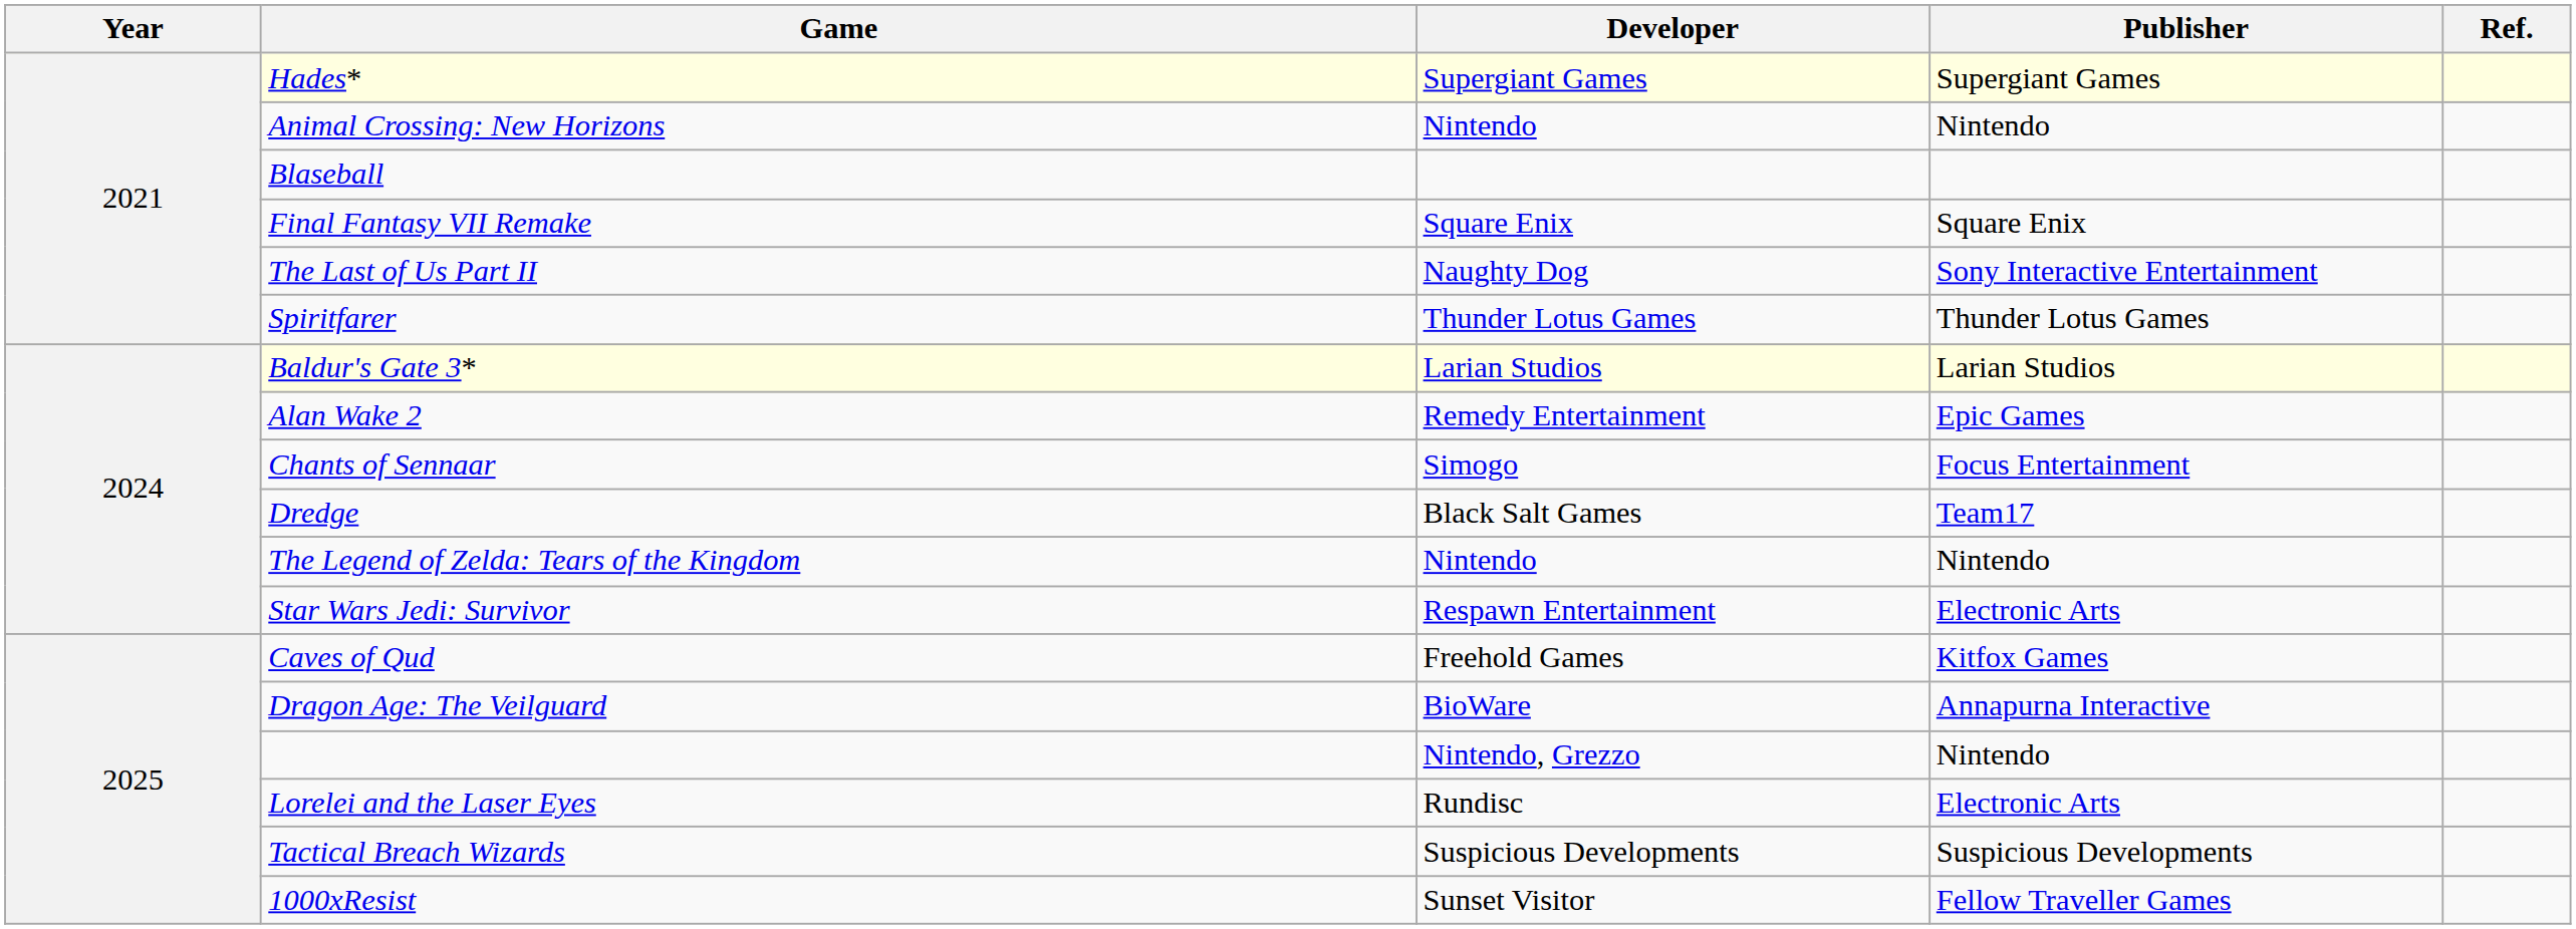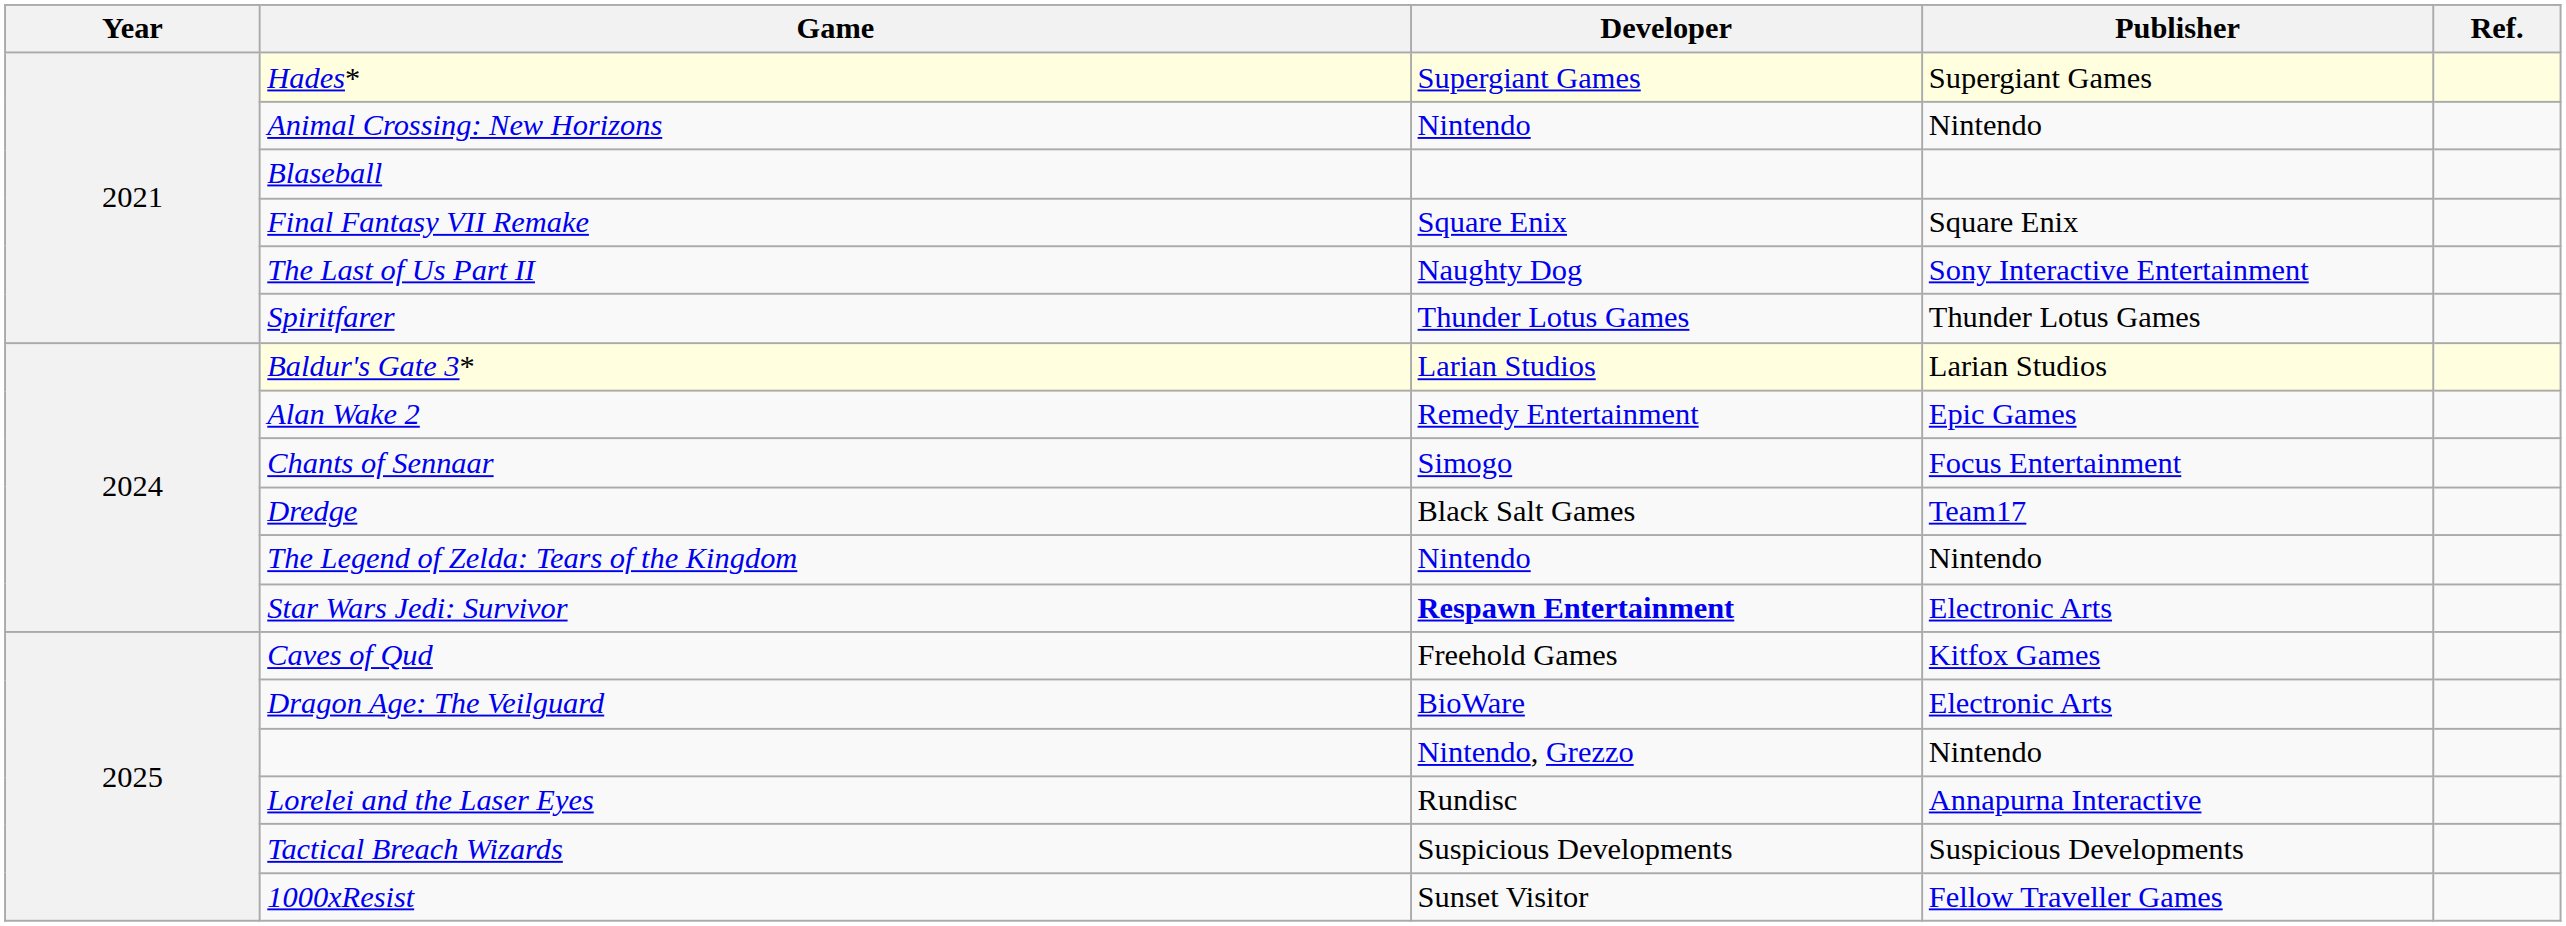Star Wars Jedi: Survivor | Developer: normal -> bold
Dragon Age: The Veilguard | Publisher: Annapurna Interactive -> Electronic Arts
Lorelei and the Laser Eyes | Publisher: Electronic Arts -> Annapurna Interactive
